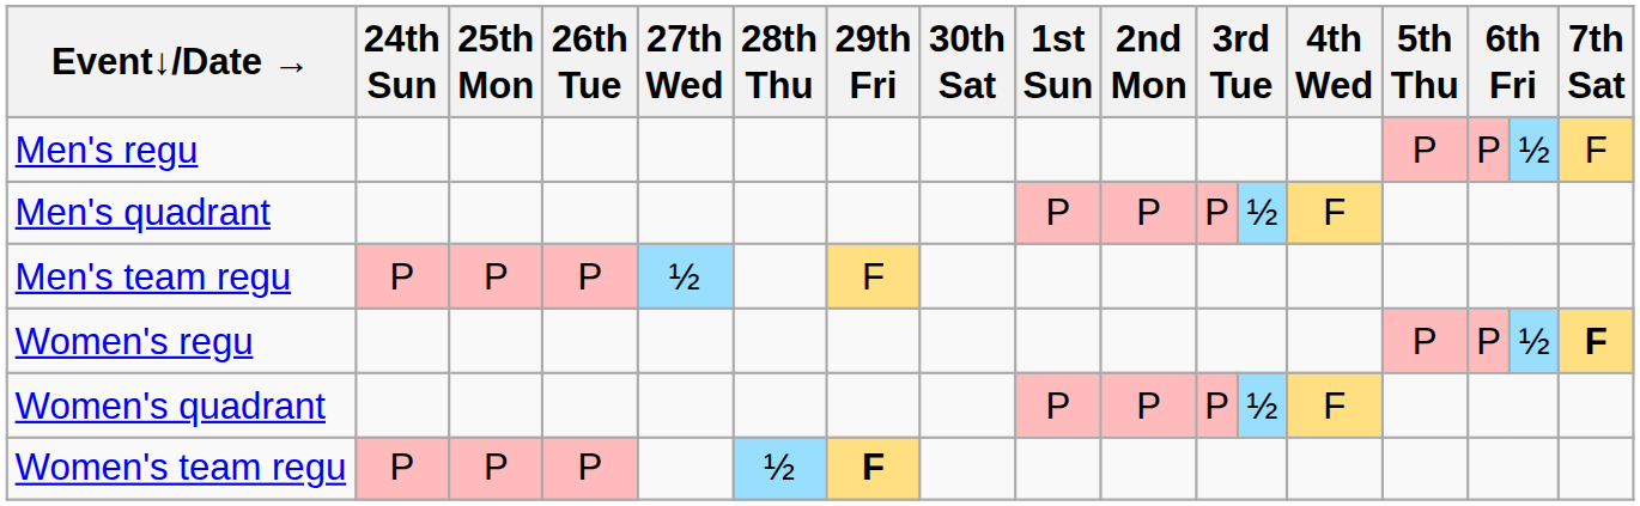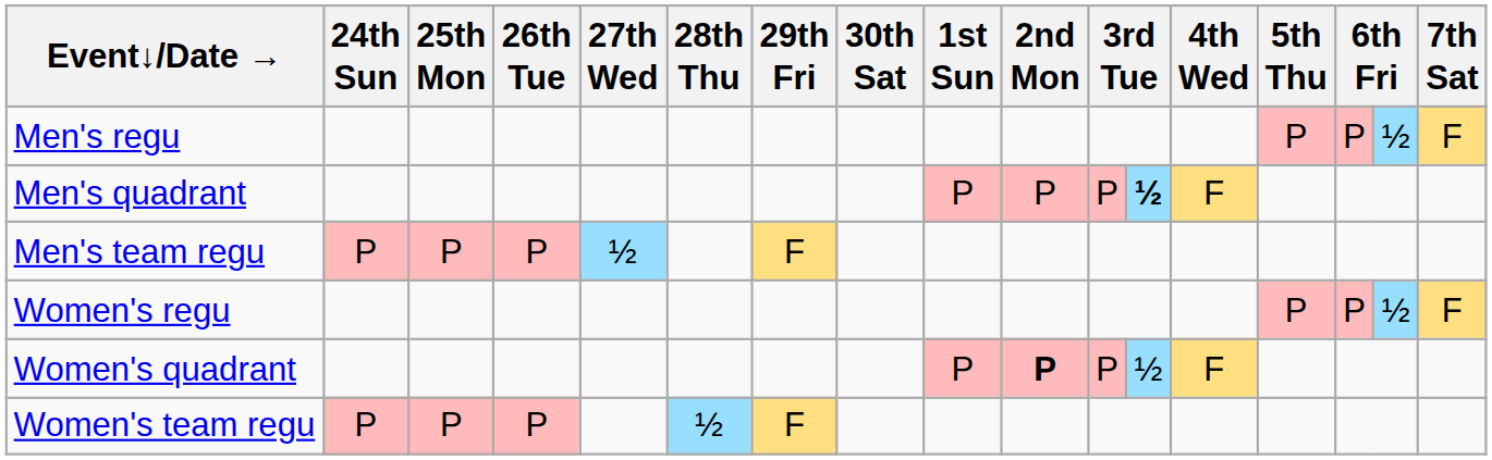Men's quadrant | column 12: normal -> bold
Women's regu | 7th Sat: bold -> normal
Women's quadrant | 2nd Mon: normal -> bold
Women's team regu | 29th Fri: bold -> normal
